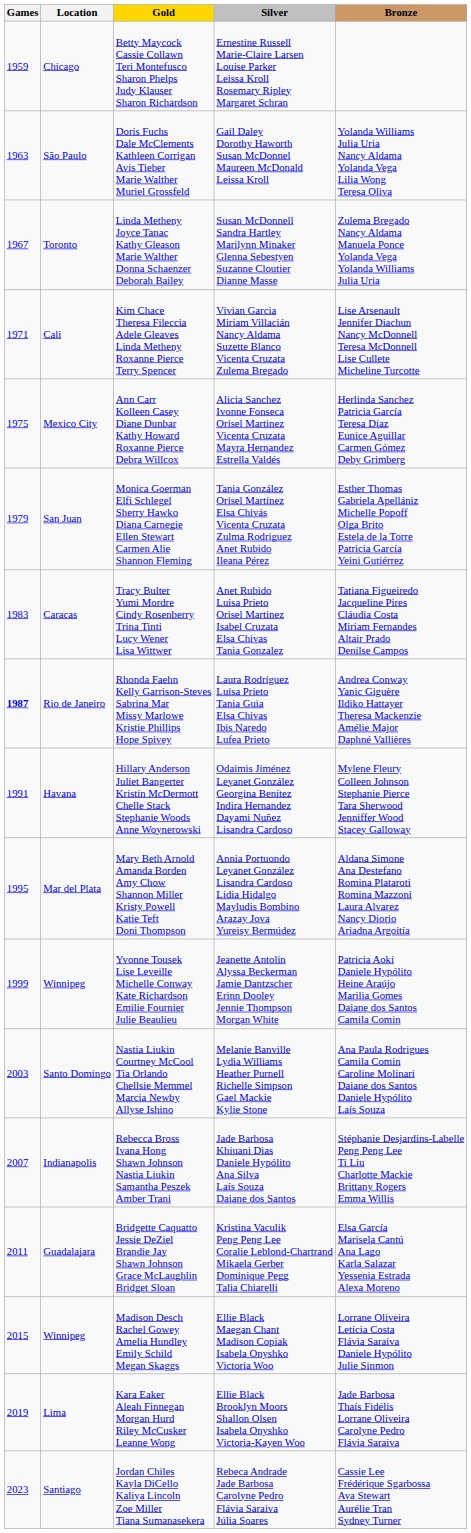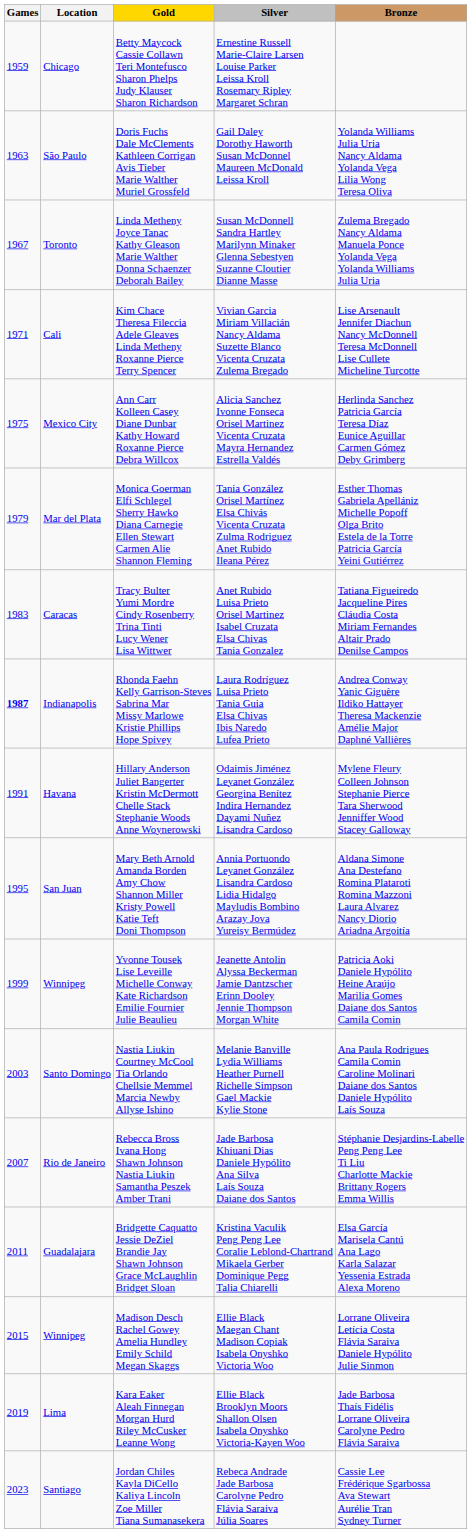row 7 | Location: San Juan -> Mar del Plata
row 9 | Location: Rio de Janeiro -> Indianapolis
row 11 | Location: Mar del Plata -> San Juan
row 14 | Location: Indianapolis -> Rio de Janeiro
